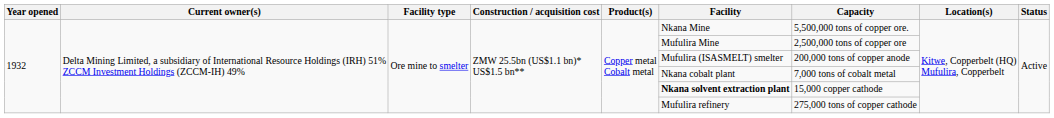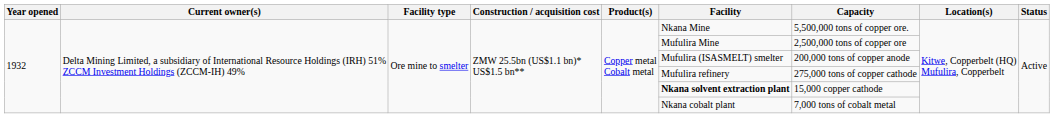row 5 | Facility: Nkana cobalt plant -> Mufulira refinery
row 5 | Capacity: 7,000 tons of cobalt metal -> 275,000 tons of copper cathode
row 7 | Facility: Mufulira refinery -> Nkana cobalt plant
row 7 | Capacity: 275,000 tons of copper cathode -> 7,000 tons of cobalt metal
